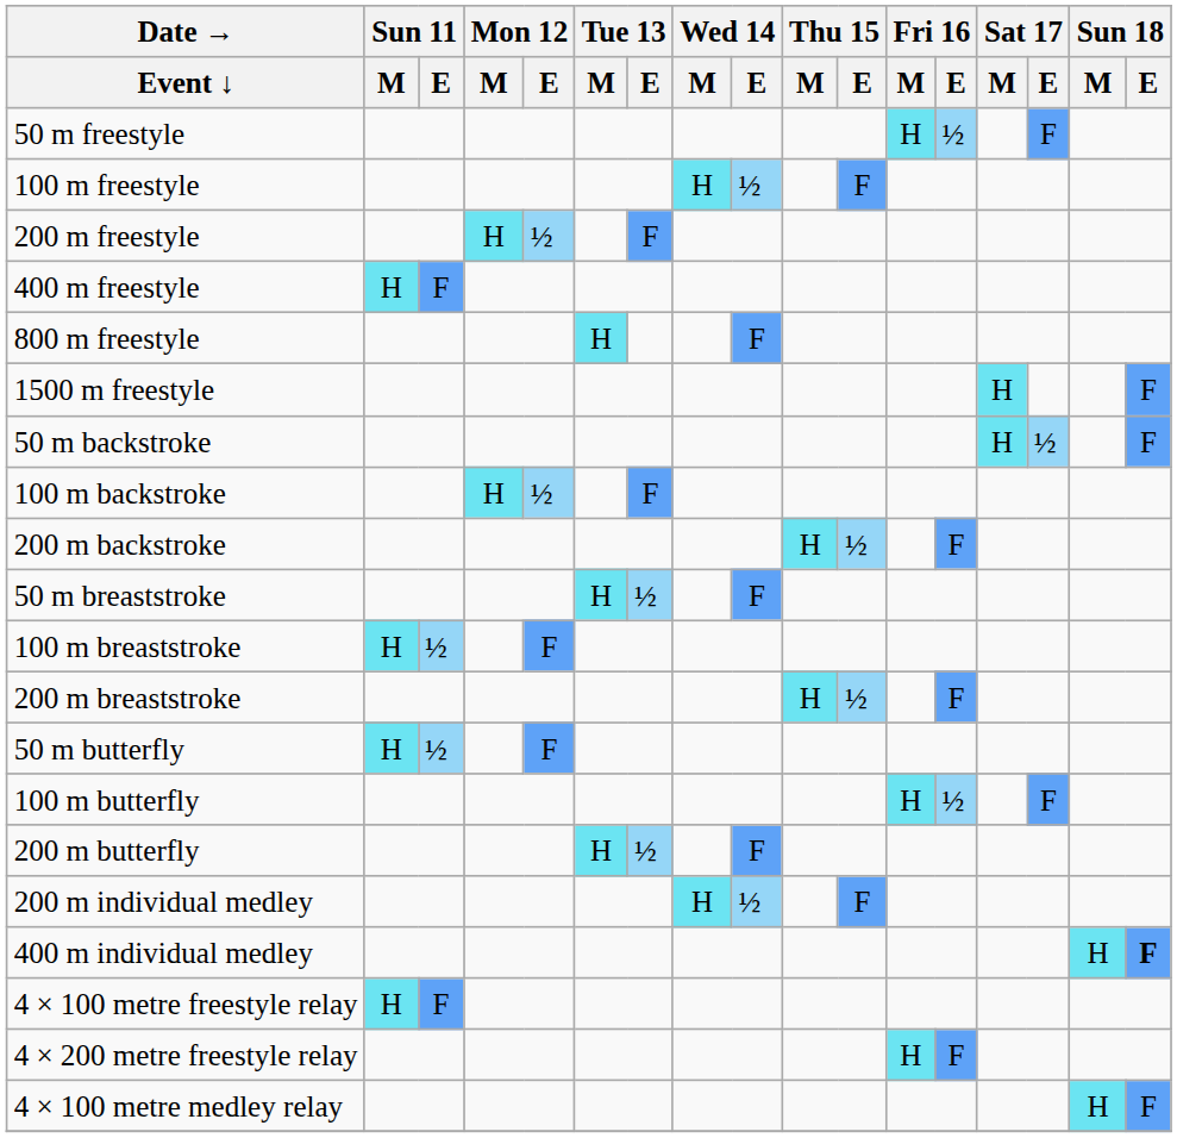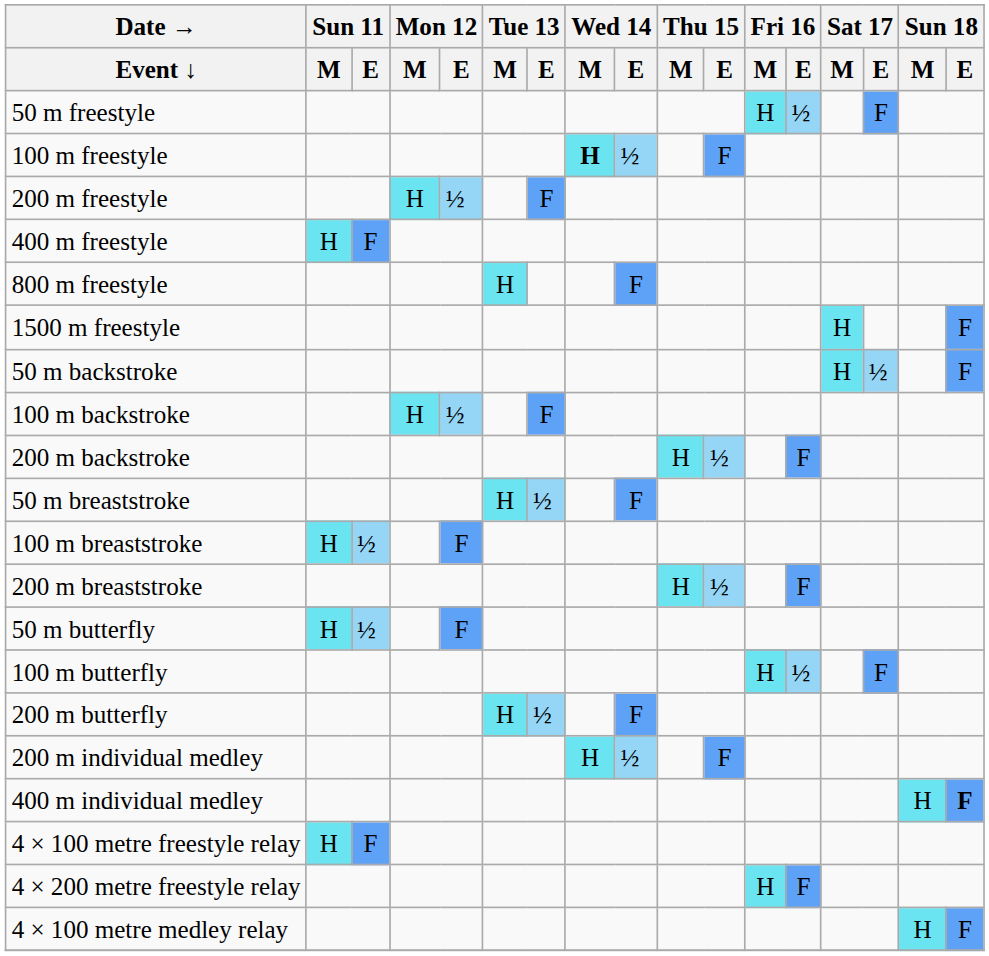100 m freestyle | Wed 14 / M: normal -> bold
